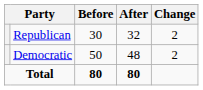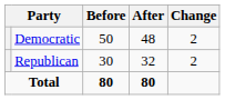rows swapped: Democratic <-> Republican
